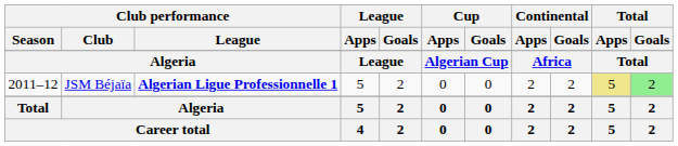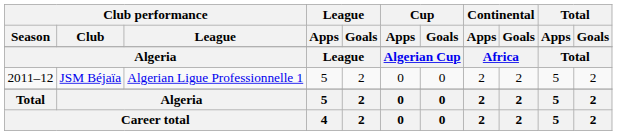JSM Béjaïa | Club performance / League: bold -> normal
JSM Béjaïa | Total / Apps: khaki background -> no background
JSM Béjaïa | Total / Goals: lightgreen background -> no background
